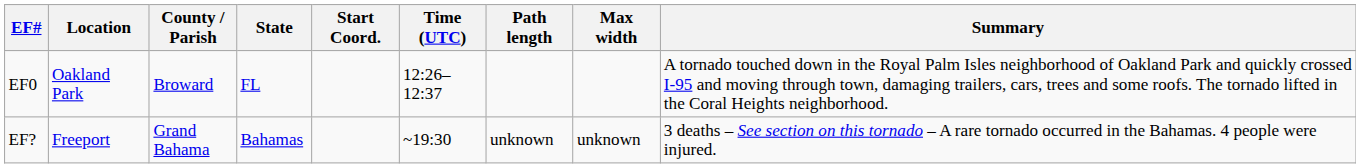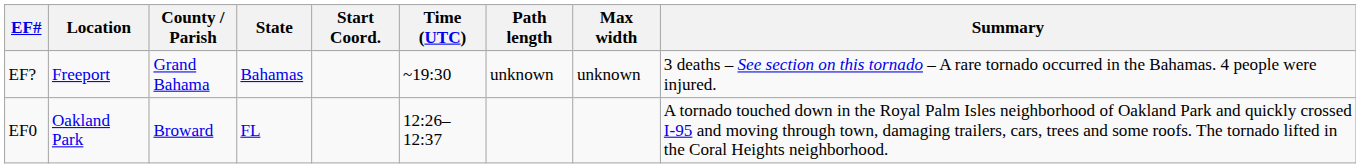rows swapped: EF0 <-> EF?
